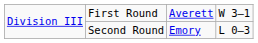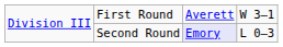Division III / Second Round | column 3: no background -> lavender background
